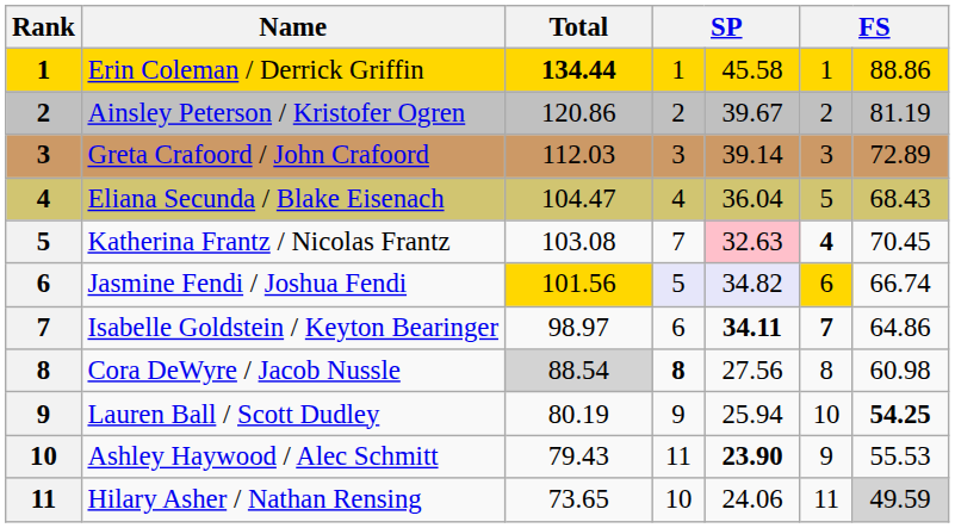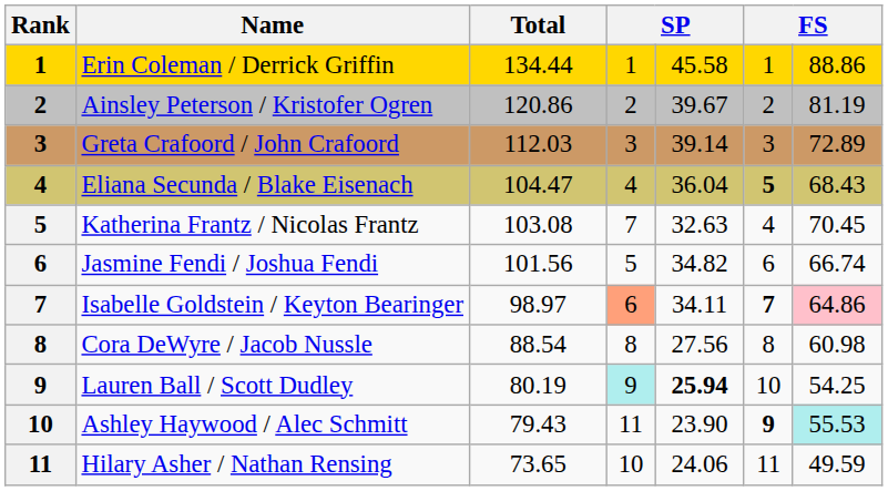Erin Coleman / Derrick Griffin | Total: bold -> normal
Eliana Secunda / Blake Eisenach | column 6: normal -> bold
Katherina Frantz / Nicolas Frantz | column 5: pink background -> no background
Katherina Frantz / Nicolas Frantz | column 6: bold -> normal
Jasmine Fendi / Joshua Fendi | Total: gold background -> no background
Jasmine Fendi / Joshua Fendi | column 4: lavender background -> no background
Jasmine Fendi / Joshua Fendi | column 5: lavender background -> no background
Jasmine Fendi / Joshua Fendi | column 6: gold background -> no background
Isabelle Goldstein / Keyton Bearinger | column 4: no background -> lightsalmon background
Isabelle Goldstein / Keyton Bearinger | column 5: bold -> normal
Isabelle Goldstein / Keyton Bearinger | column 7: no background -> pink background
Cora DeWyre / Jacob Nussle | Total: lightgrey background -> no background
Cora DeWyre / Jacob Nussle | column 4: bold -> normal
Lauren Ball / Scott Dudley | column 4: no background -> paleturquoise background
Lauren Ball / Scott Dudley | column 5: normal -> bold
Lauren Ball / Scott Dudley | column 7: bold -> normal
Ashley Haywood / Alec Schmitt | column 5: bold -> normal
Ashley Haywood / Alec Schmitt | column 6: normal -> bold
Ashley Haywood / Alec Schmitt | column 7: no background -> paleturquoise background
Hilary Asher / Nathan Rensing | column 7: lightgrey background -> no background
